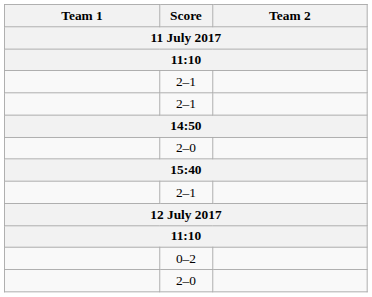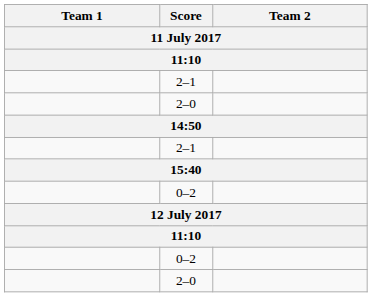row 5 | Score: 2–1 -> 2–0
row 7 | Score: 2–0 -> 2–1
row 9 | Score: 2–1 -> 0–2
